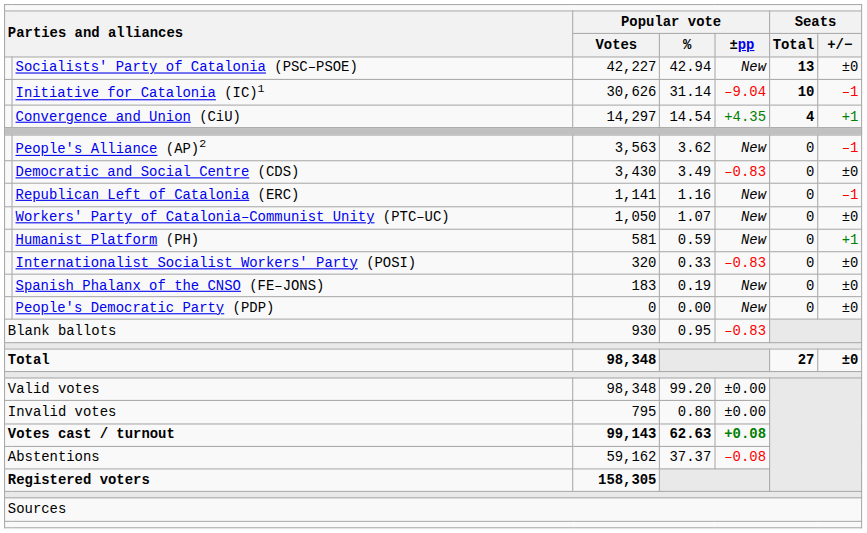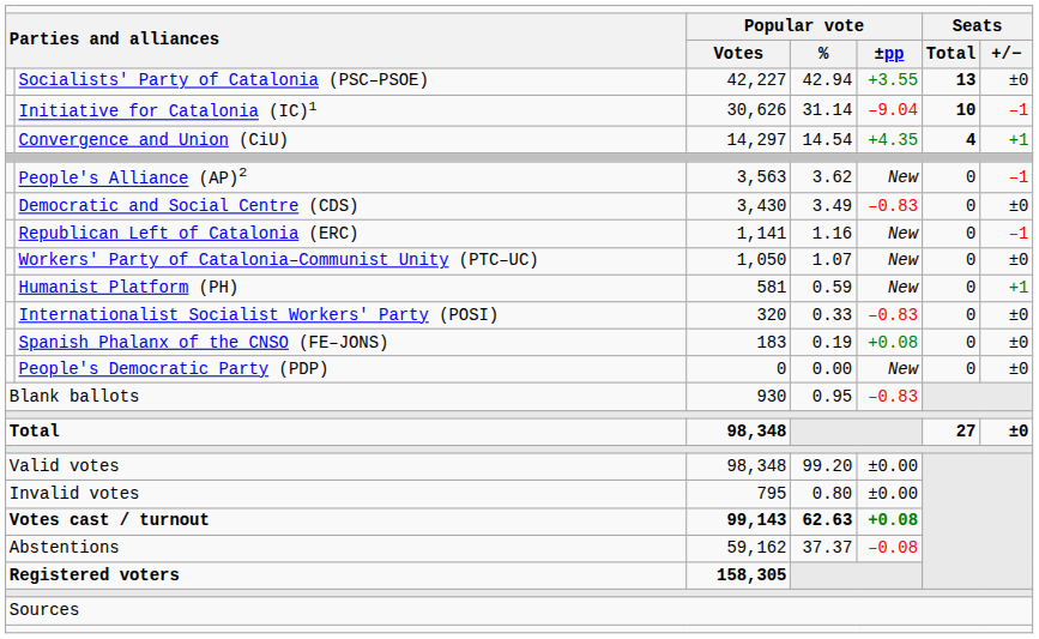Socialists' Party of Catalonia (PSC–PSOE) | column 5: New -> +3.55
Spanish Phalanx of the CNSO (FE–JONS) | column 5: New -> +0.08
